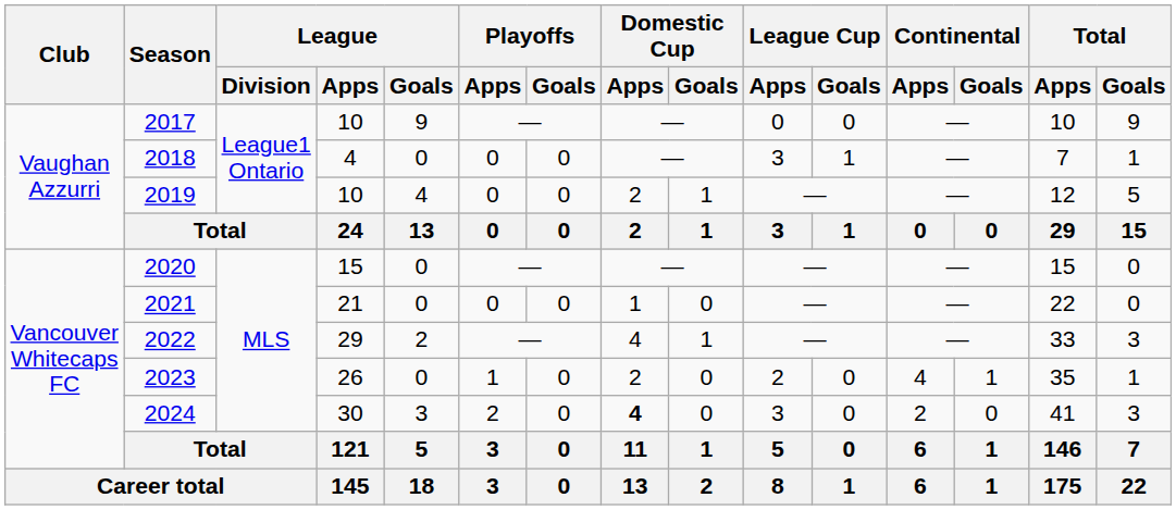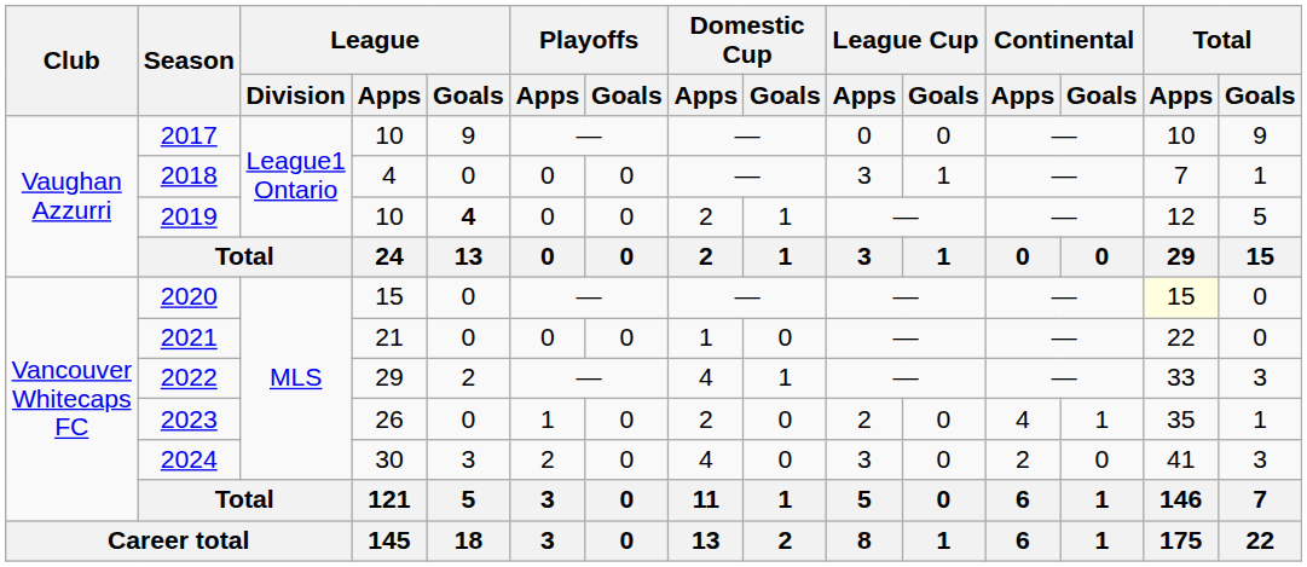2019 | League / Goals: normal -> bold
2020 | Total / Apps: no background -> lightyellow background
2024 | Domestic Cup / Apps: bold -> normal
